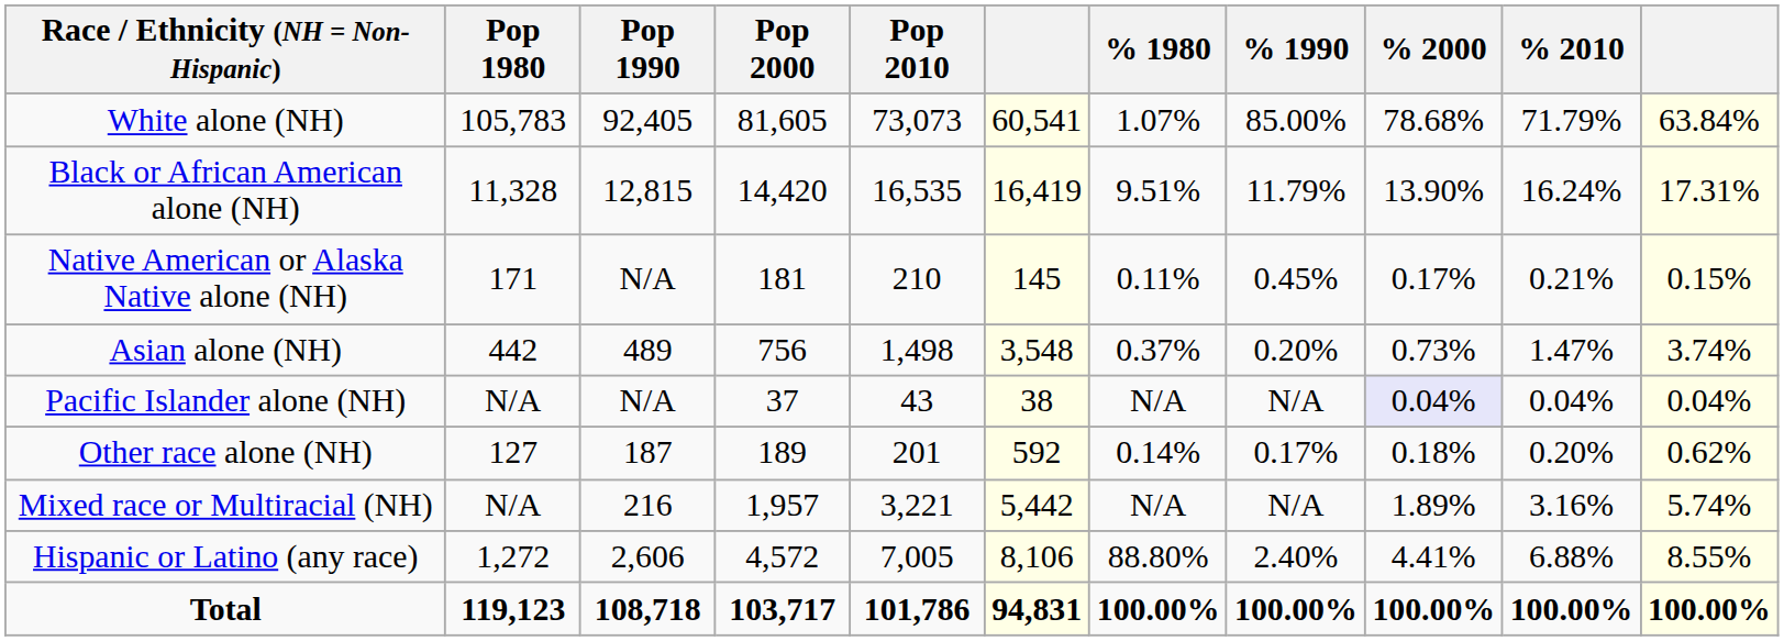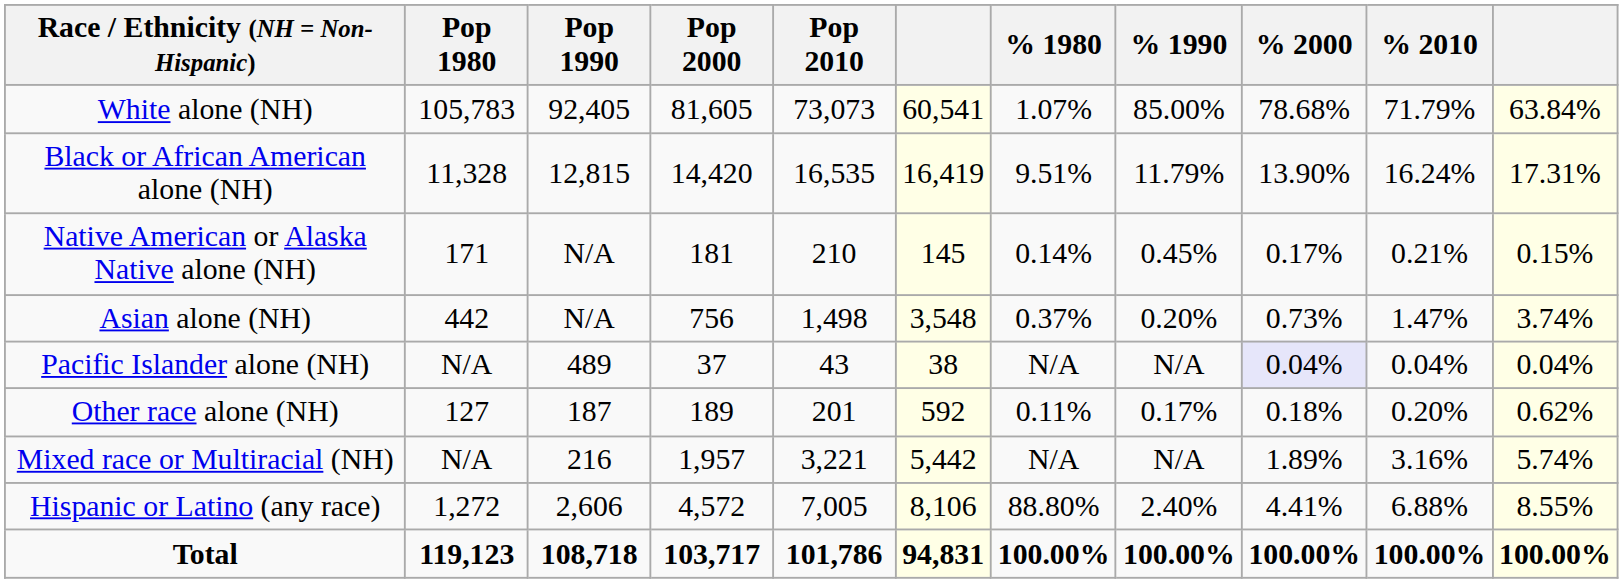Native American or Alaska Native alone (NH) | % 1980: 0.11% -> 0.14%
Asian alone (NH) | Pop 1990: 489 -> N/A
Pacific Islander alone (NH) | Pop 1990: N/A -> 489
Other race alone (NH) | % 1980: 0.14% -> 0.11%
